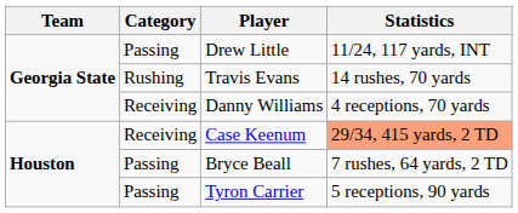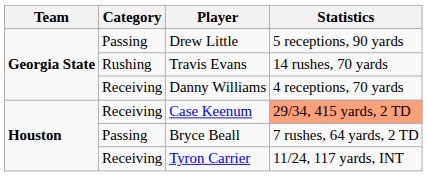Drew Little | Statistics: 11/24, 117 yards, INT -> 5 receptions, 90 yards
Tyron Carrier | Category: Passing -> Receiving
Tyron Carrier | Statistics: 5 receptions, 90 yards -> 11/24, 117 yards, INT
